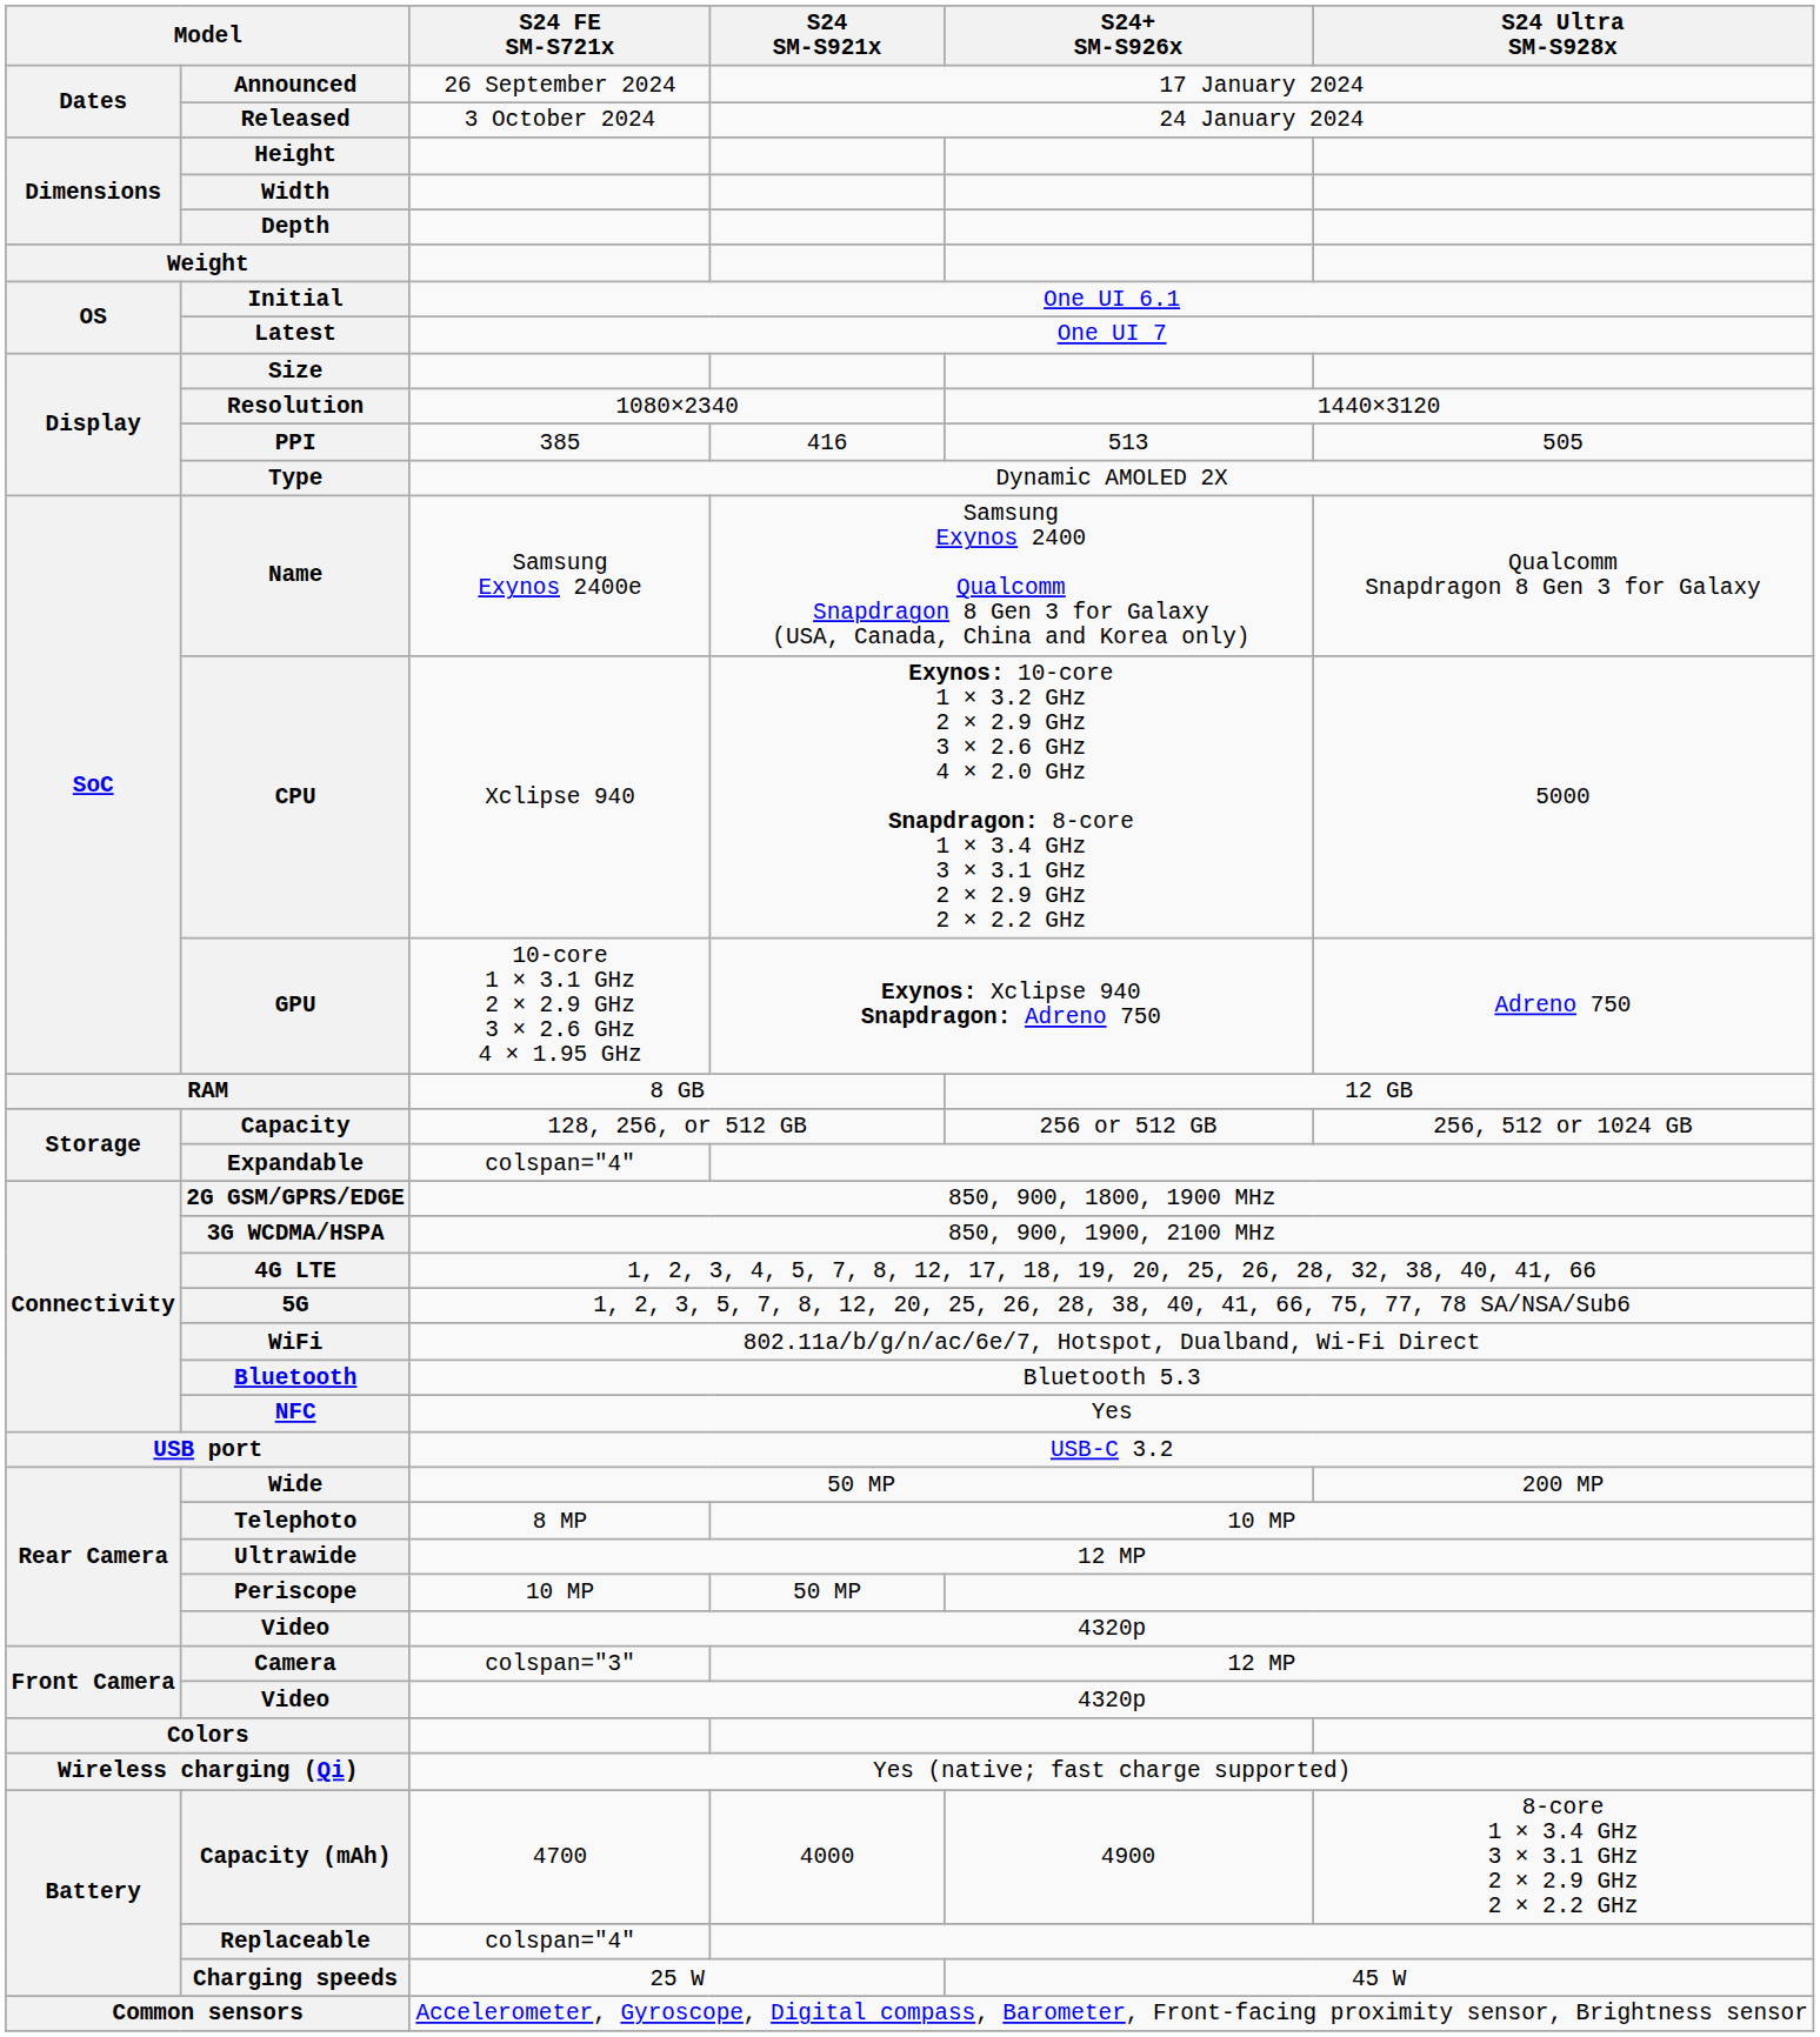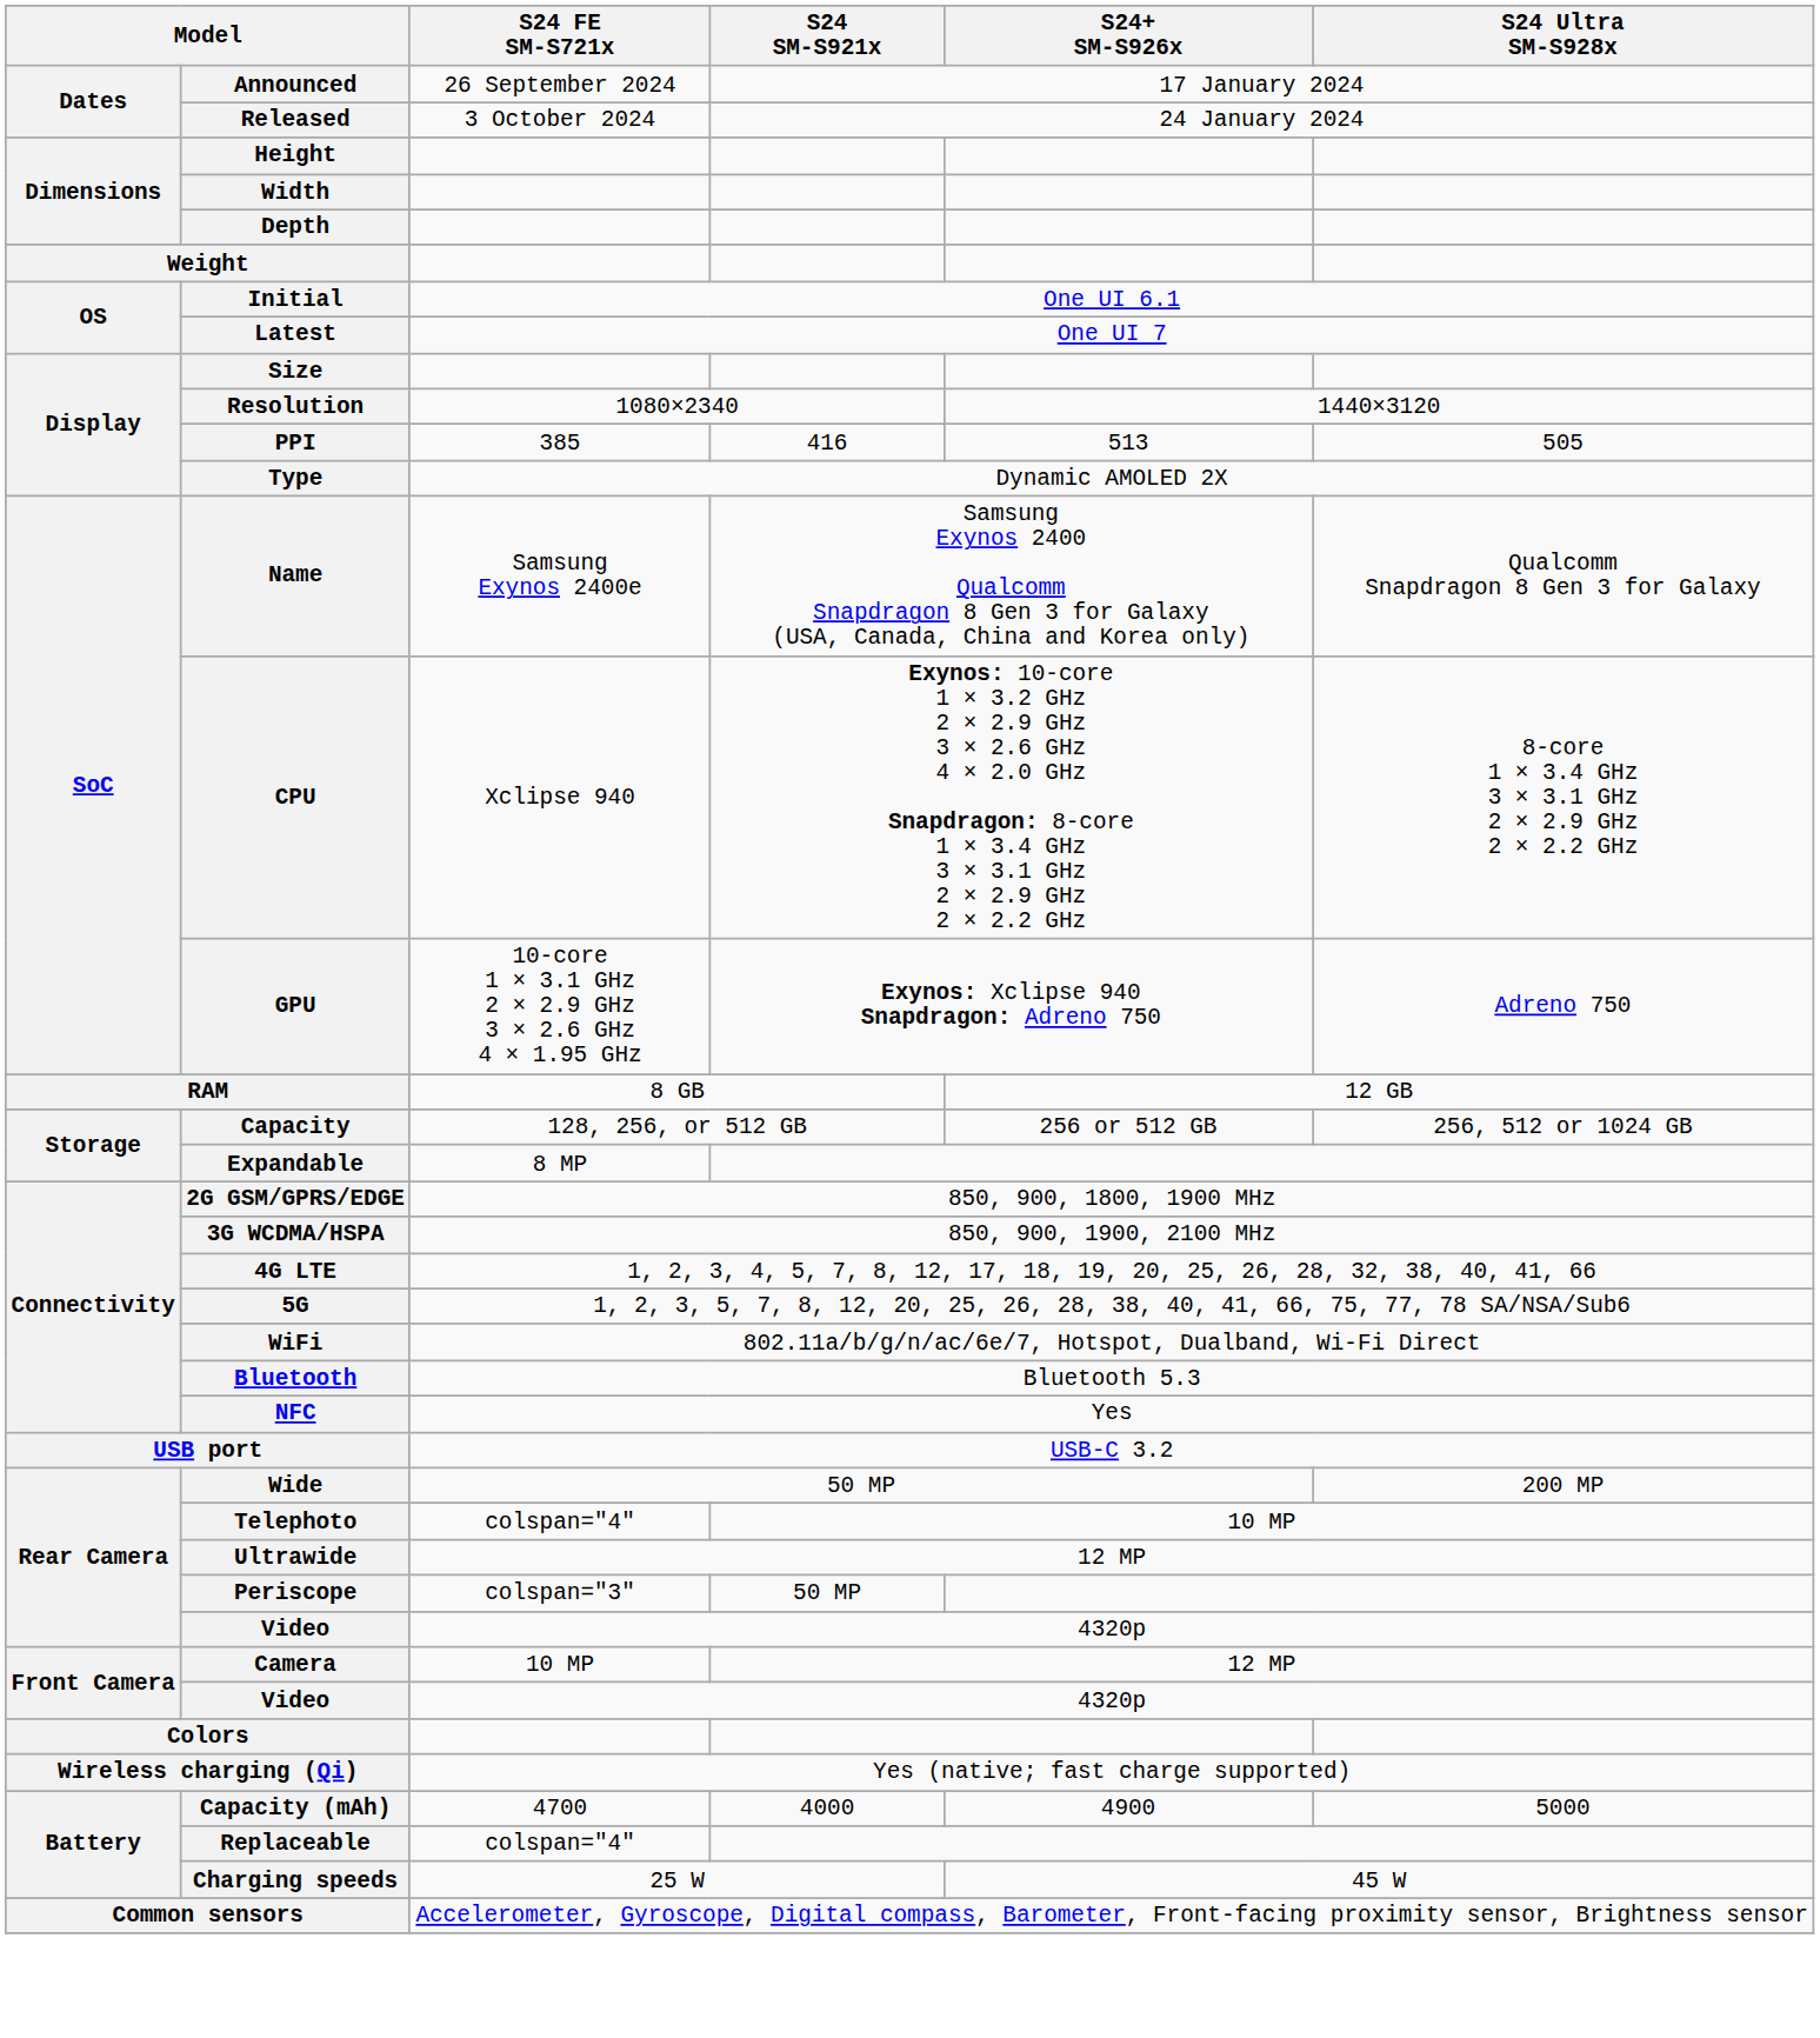CPU | S24 Ultra SM-S928x: 5000 -> 8-core 1 × 3.4 GHz 3 × 3.1 GHz 2 × 2.9 GHz 2 × 2.2 GHz
Expandable | S24 FE SM-S721x: colspan="4" -> 8 MP
Telephoto | S24 FE SM-S721x: 8 MP -> colspan="4"
Periscope | S24 FE SM-S721x: 10 MP -> colspan="3"
Camera | S24 FE SM-S721x: colspan="3" -> 10 MP
Capacity (mAh) | S24 Ultra SM-S928x: 8-core 1 × 3.4 GHz 3 × 3.1 GHz 2 × 2.9 GHz 2 × 2.2 GHz -> 5000
